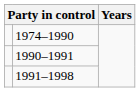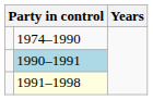1990–1991 | column 2: no background -> lightblue background
1991–1998 | column 2: no background -> lightyellow background
